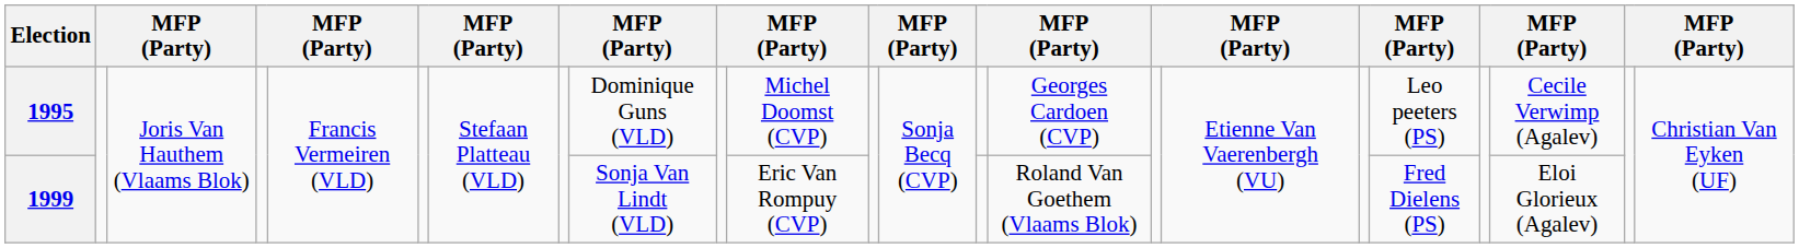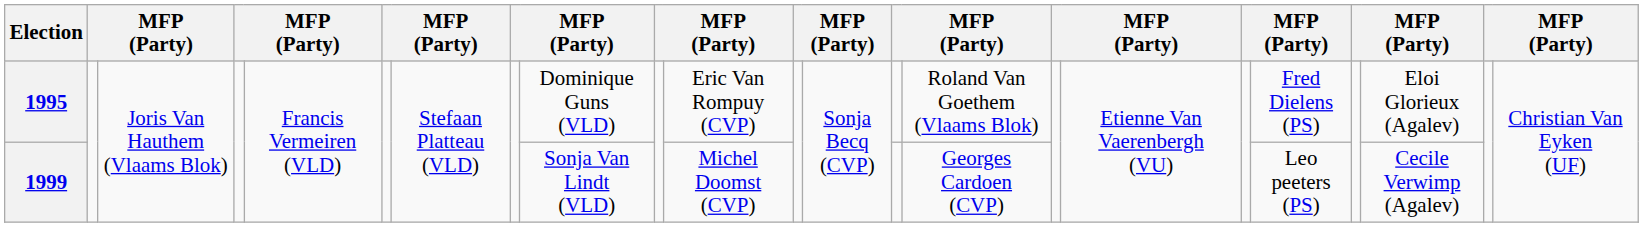1995 | column 11: Michel Doomst (CVP) -> Eric Van Rompuy (CVP)
1995 | column 15: Georges Cardoen (CVP) -> Roland Van Goethem (Vlaams Blok)
1995 | column 19: Leo peeters (PS) -> Fred Dielens (PS)
1995 | column 21: Cecile Verwimp (Agalev) -> Eloi Glorieux (Agalev)
1999 | column 11: Eric Van Rompuy (CVP) -> Michel Doomst (CVP)
1999 | column 15: Roland Van Goethem (Vlaams Blok) -> Georges Cardoen (CVP)
1999 | column 19: Fred Dielens (PS) -> Leo peeters (PS)
1999 | column 21: Eloi Glorieux (Agalev) -> Cecile Verwimp (Agalev)
